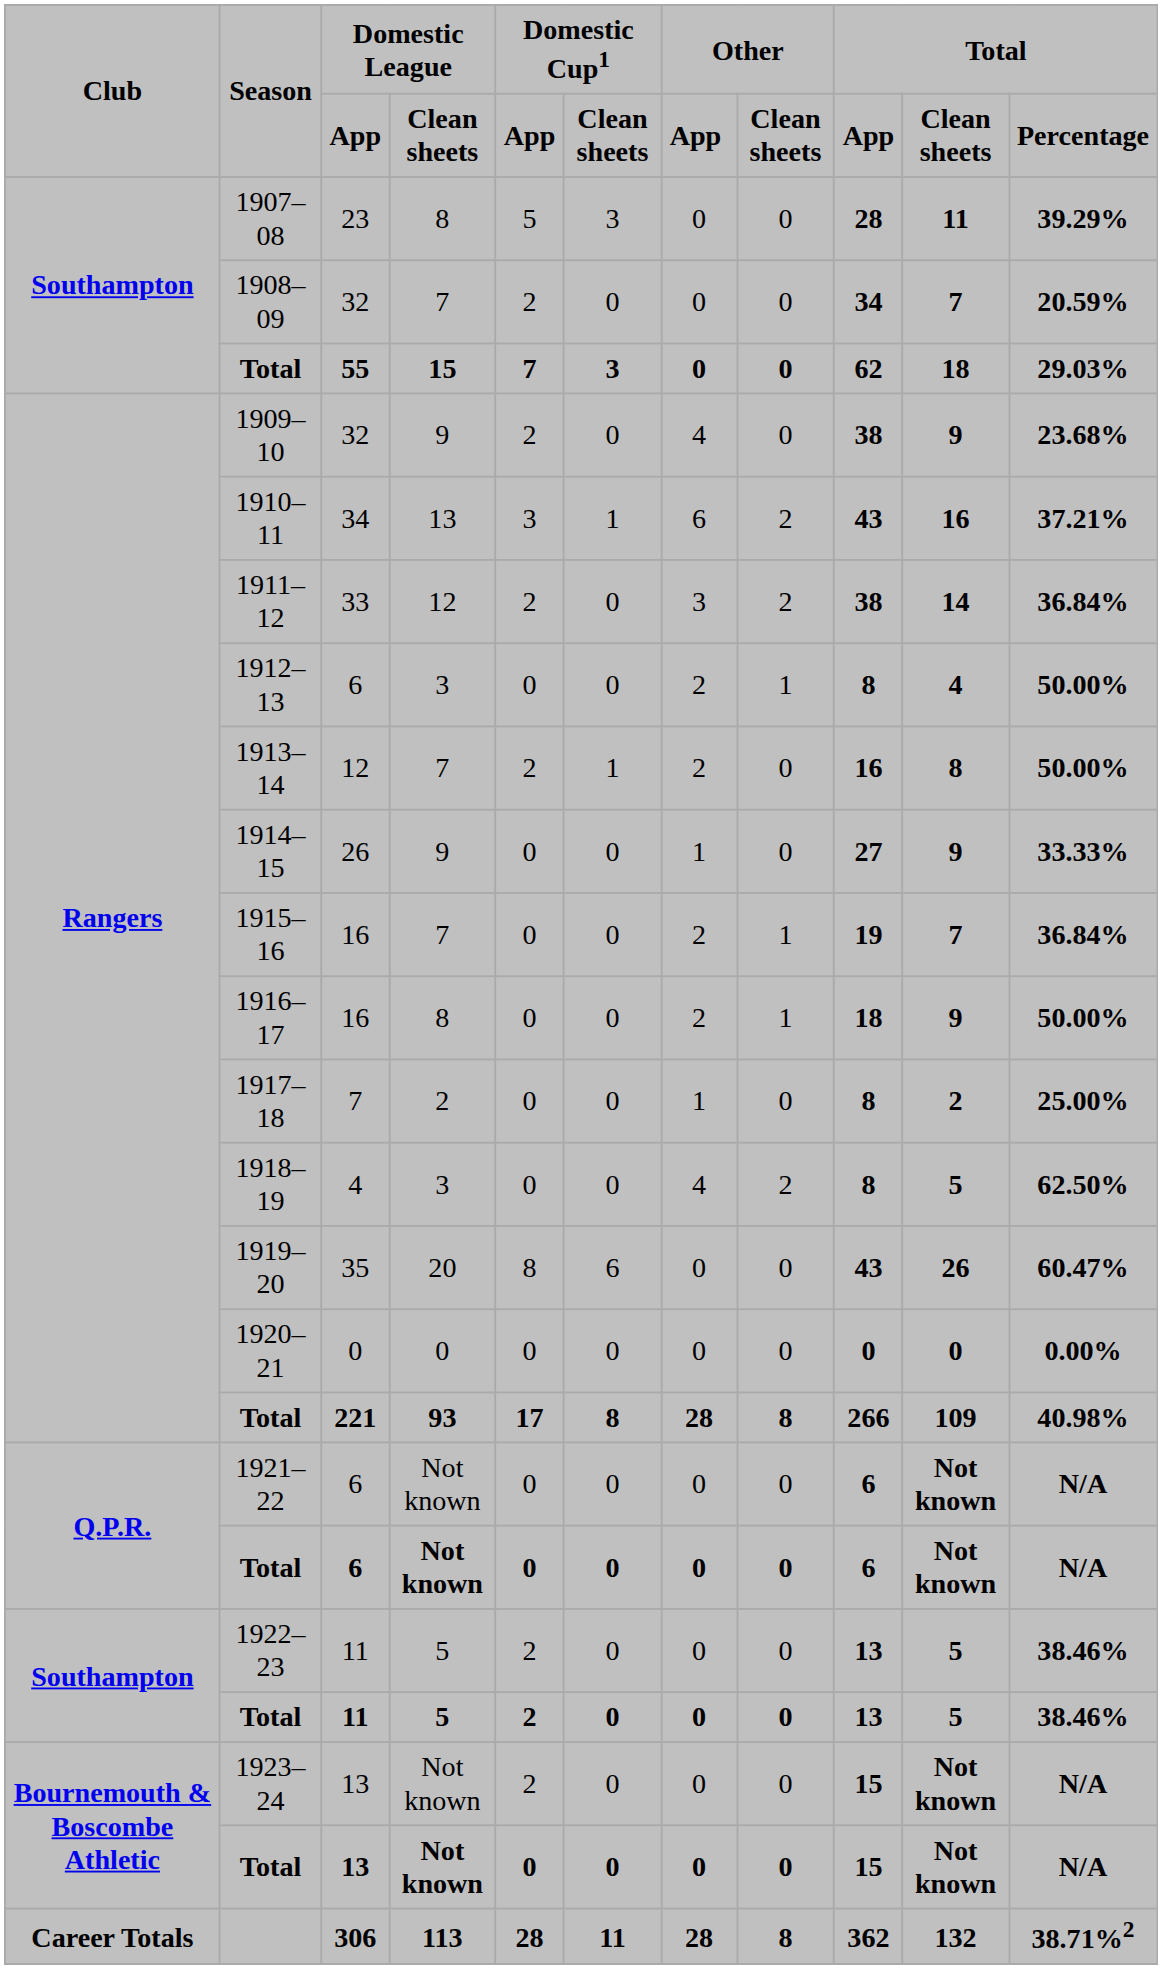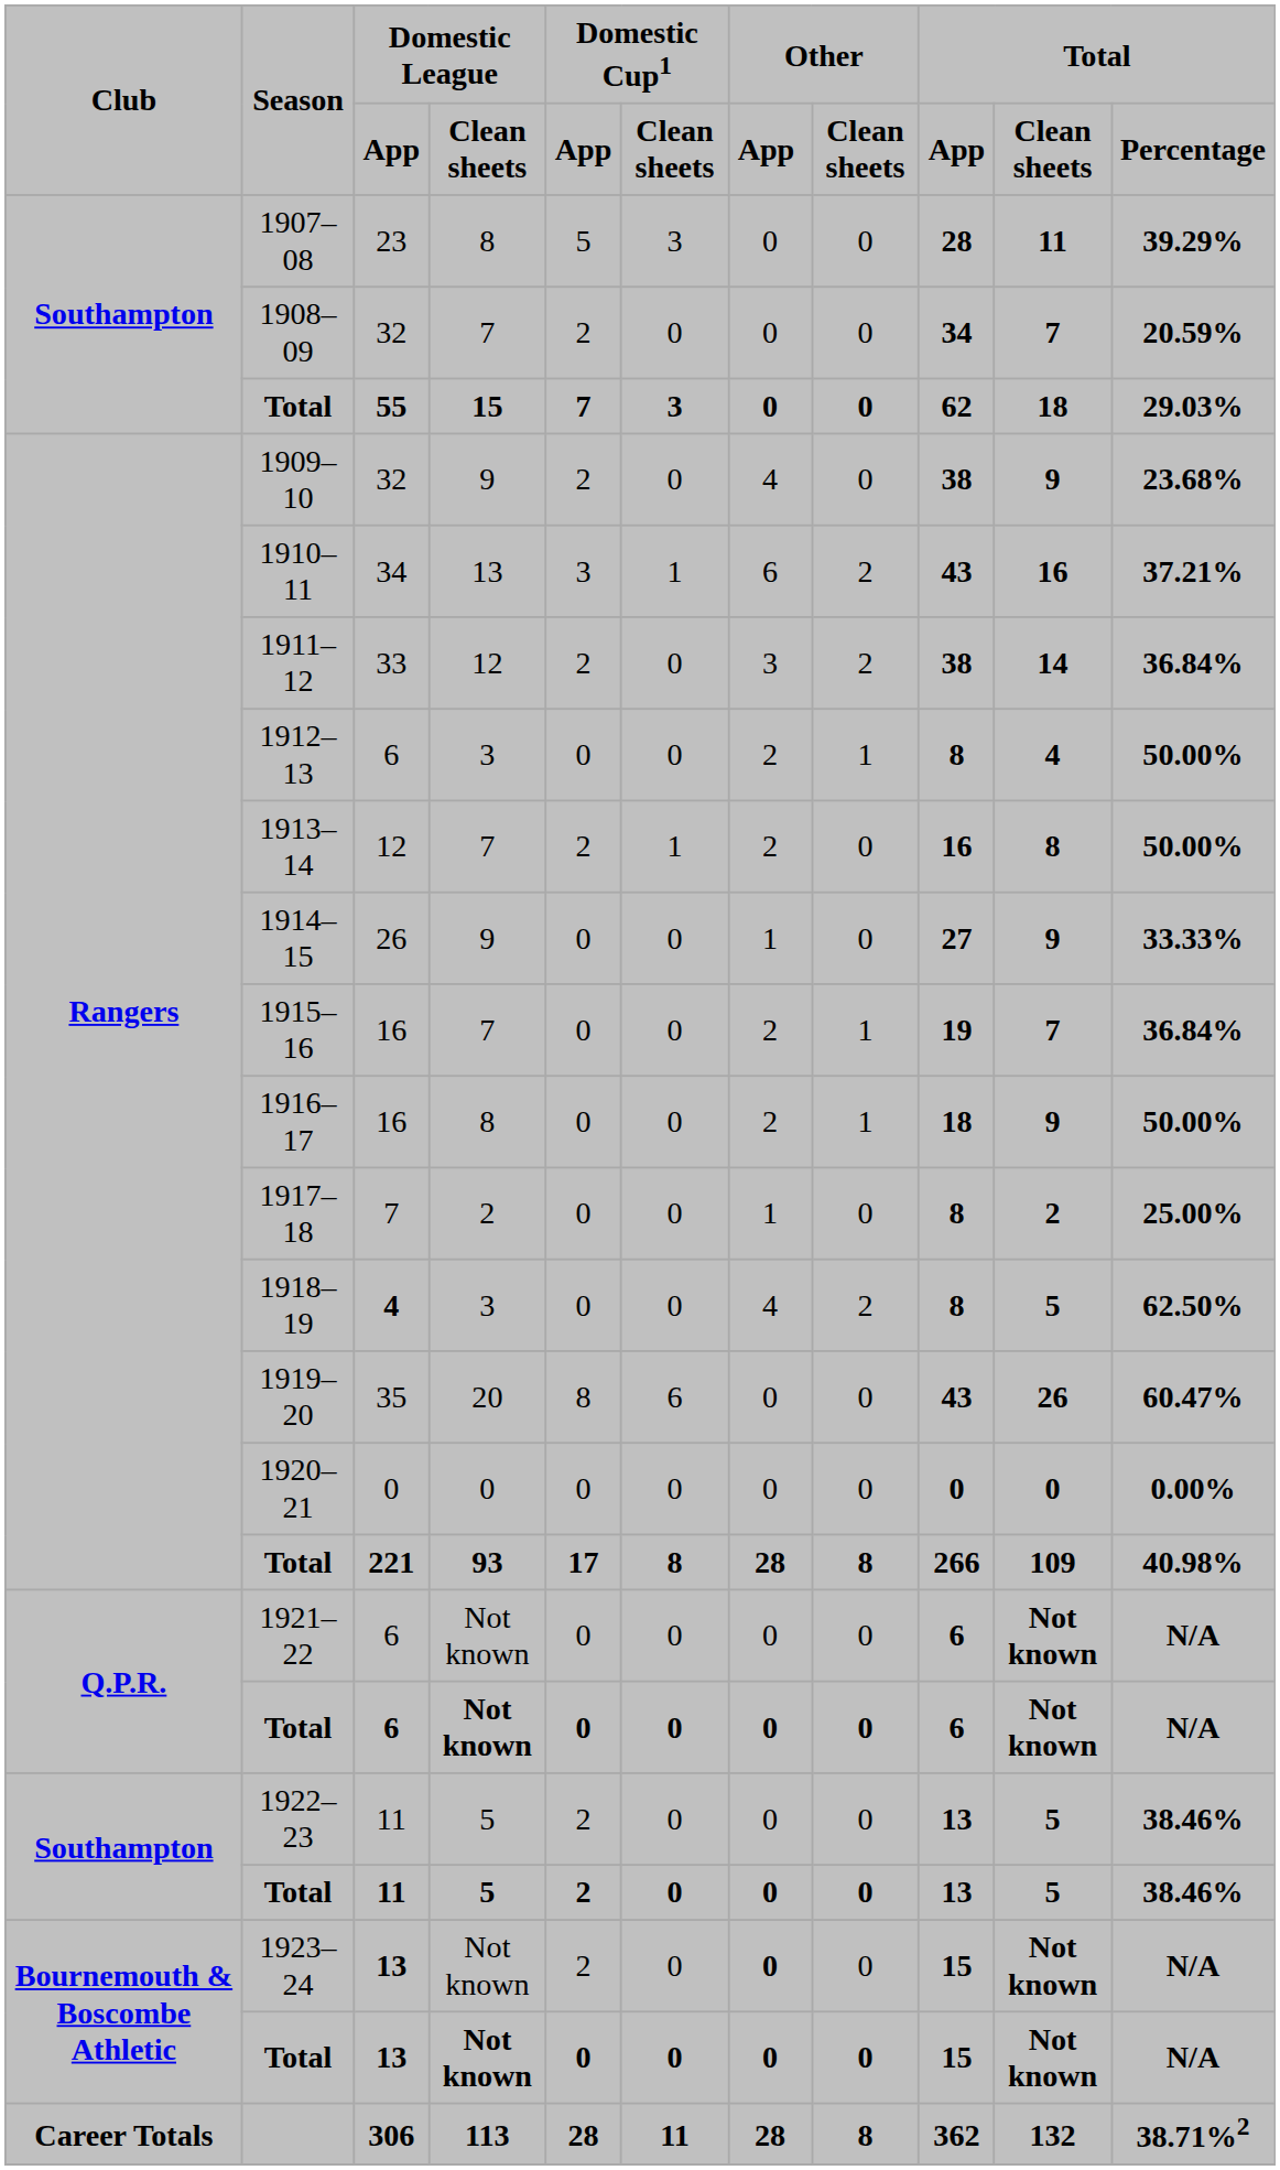1918–19 | Domestic League / App: normal -> bold
1923–24 | Domestic League / App: normal -> bold
1923–24 | Other / App: normal -> bold
